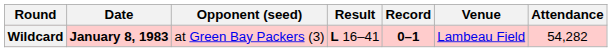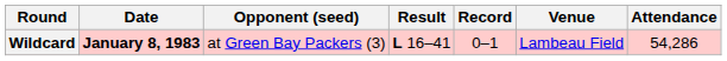Wildcard | Record: bold -> normal
Wildcard | Attendance: 54,282 -> 54,286
